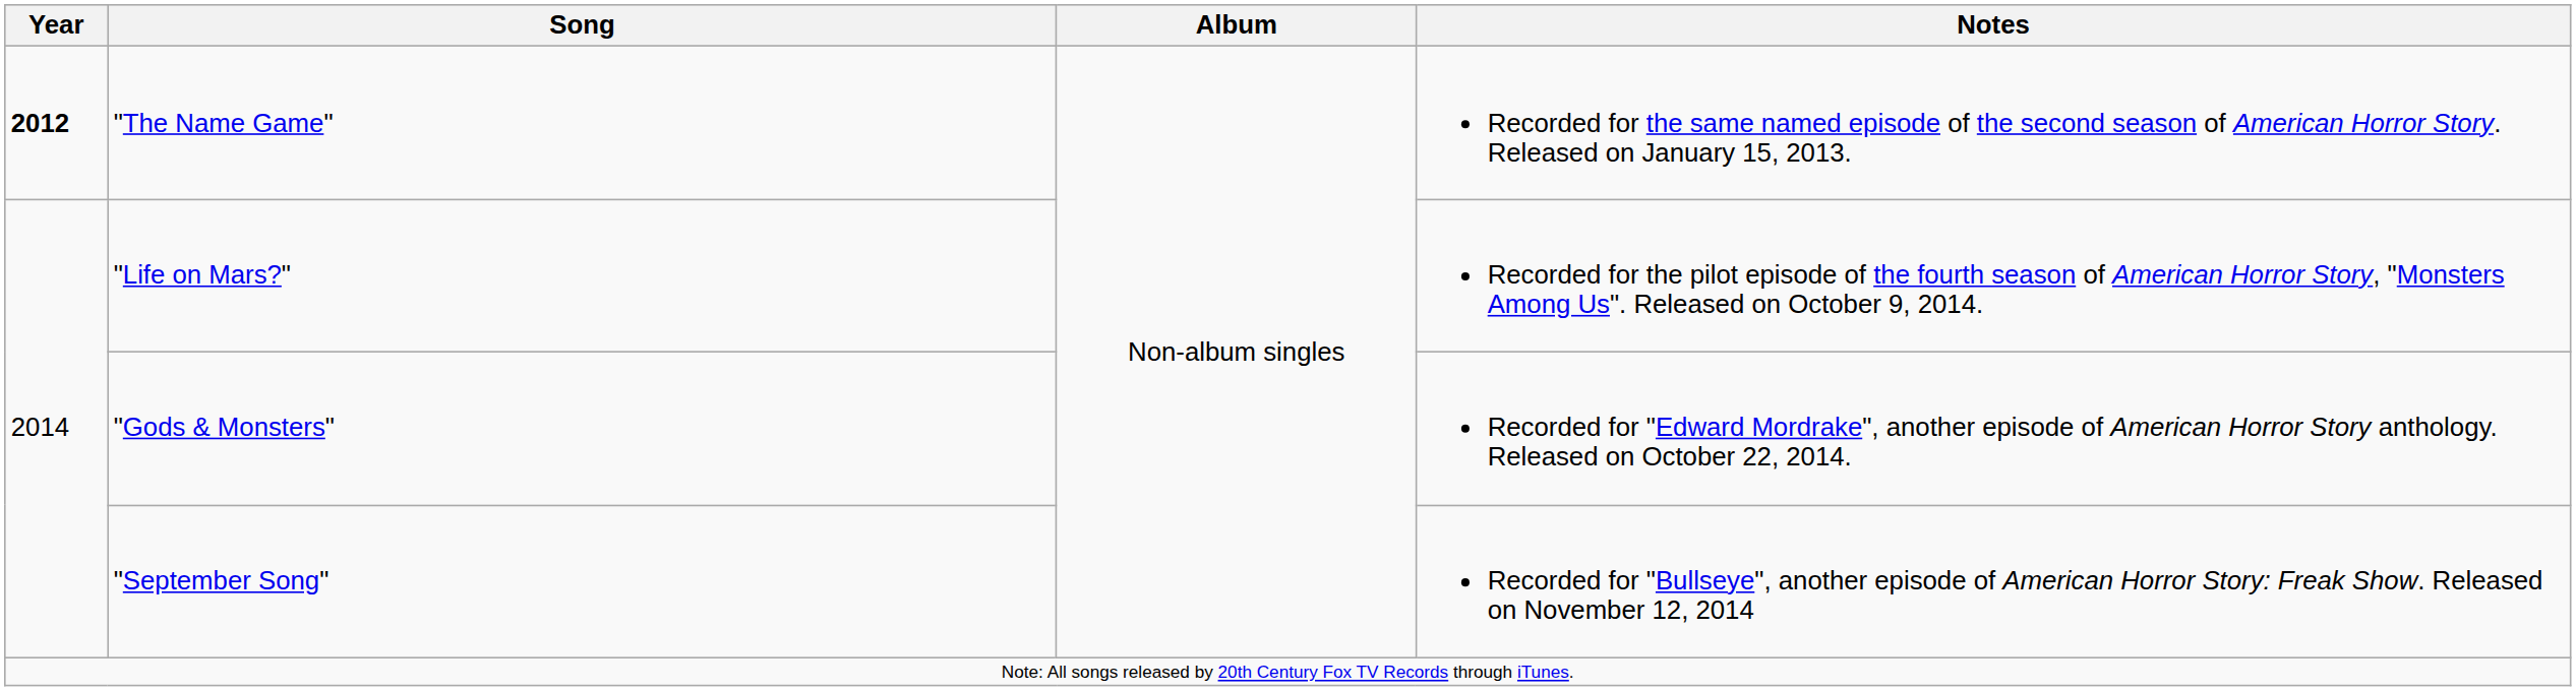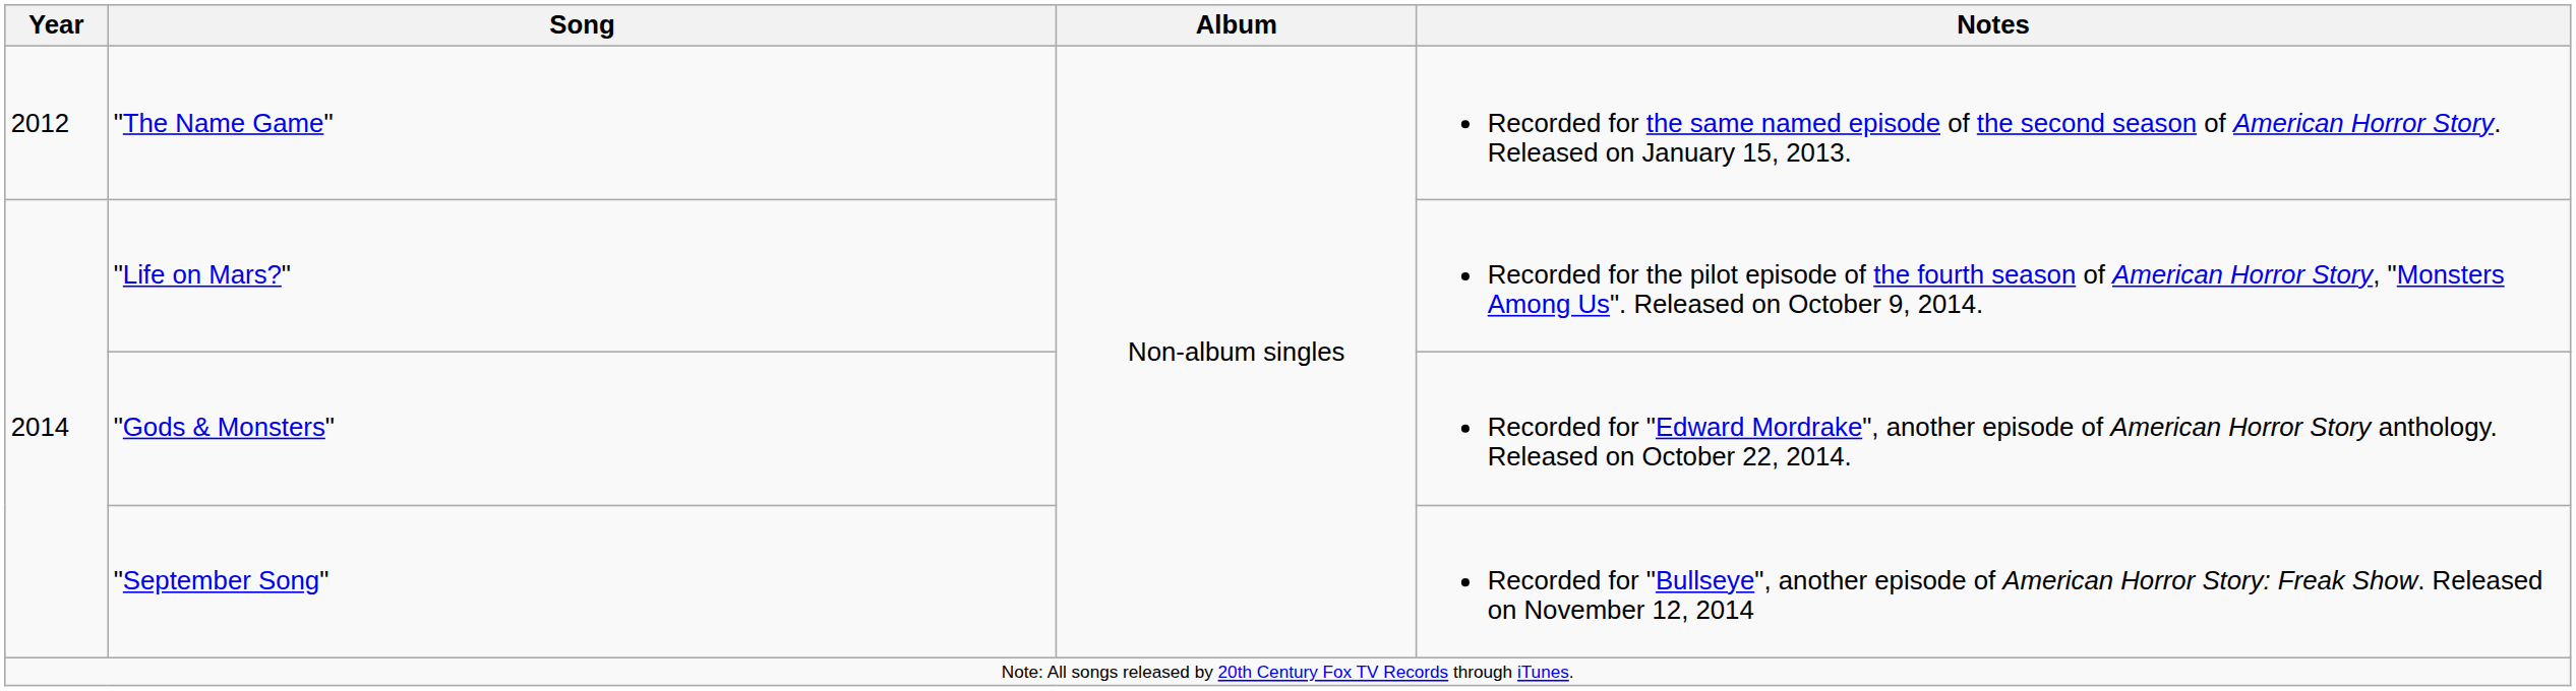"The Name Game" | Year: bold -> normal
